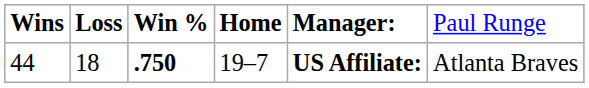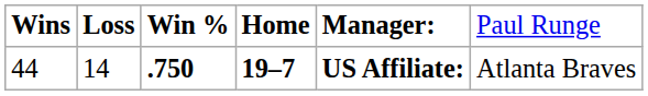44 | column 2: 18 -> 14
44 | column 4: normal -> bold
